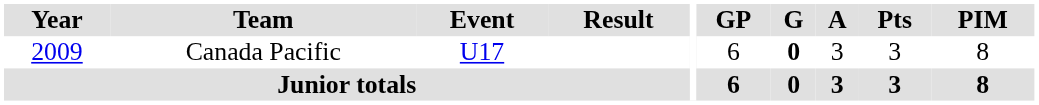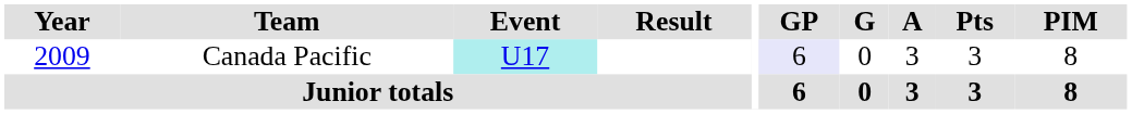Canada Pacific | Event: no background -> paleturquoise background
Canada Pacific | GP: no background -> lavender background
Canada Pacific | G: bold -> normal
